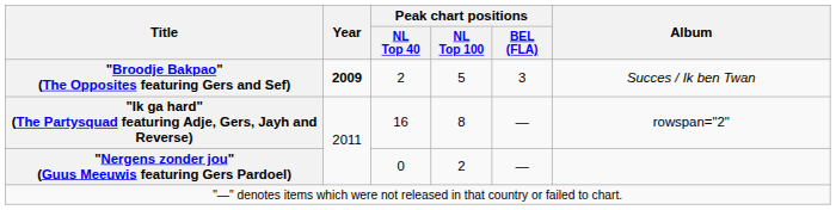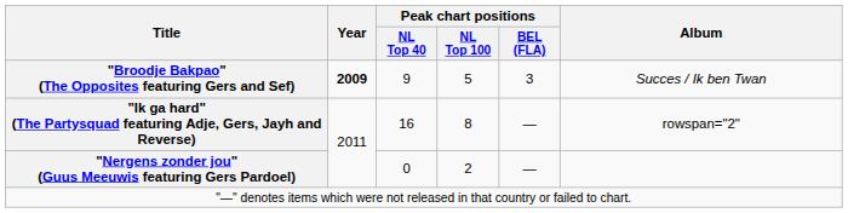"Broodje Bakpao" (The Opposites featuring Gers and Sef) | Peak chart positions / NL Top 40: 2 -> 9
